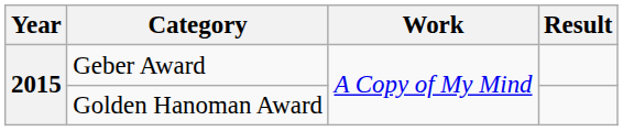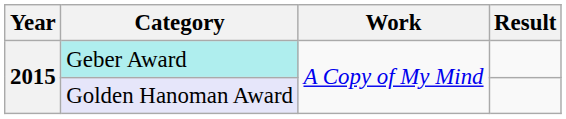Geber Award | Category: no background -> paleturquoise background
Golden Hanoman Award | Category: no background -> lavender background
